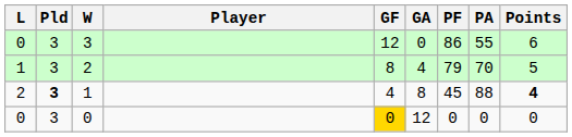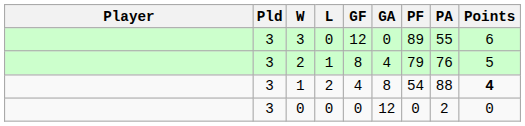columns swapped: Player <-> L
row 2 | PF: 86 -> 89
row 3 | PA: 70 -> 76
row 4 | Pld: bold -> normal
row 4 | PF: 45 -> 54
row 5 | GF: gold background -> no background
row 5 | PA: 0 -> 2
